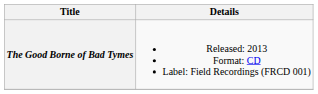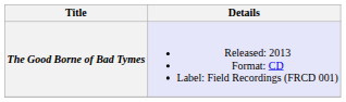The Good Borne of Bad Tymes | Details: no background -> lavender background
